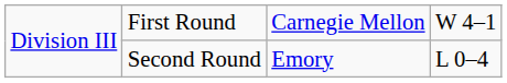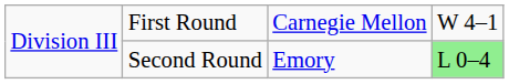Division III / Second Round | column 4: no background -> lightgreen background
